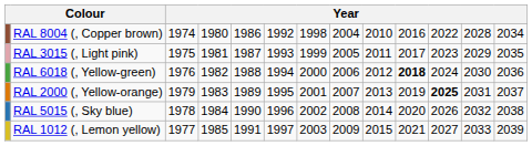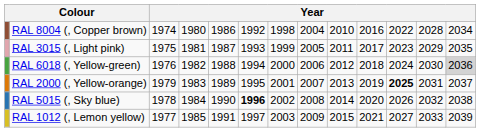RAL 6018 (, Yellow-green) | column 10: bold -> normal
RAL 6018 (, Yellow-green) | column 13: no background -> lightgrey background
RAL 5015 (, Sky blue) | column 6: normal -> bold
